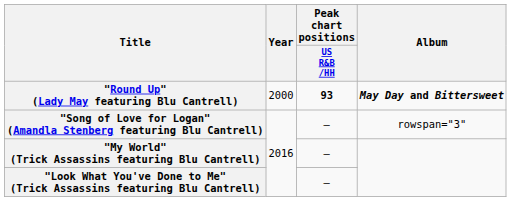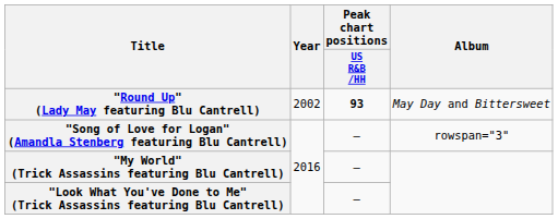"Round Up" (Lady May featuring Blu Cantrell) | Year: 2000 -> 2002
"Round Up" (Lady May featuring Blu Cantrell) | Album: bold -> normal
